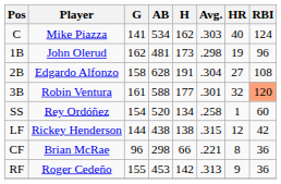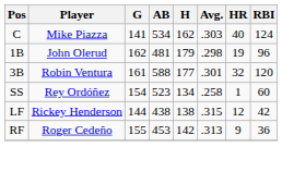1B | H: 173 -> 179
- row: 2B | Edgardo Alfonzo | 158 | 628 | 191 | .304 | 27 | 108
3B | RBI: lightsalmon background -> no background
SS | AB: 520 -> 523
- row: CF | Brian McRae | 96 | 298 | 66 | .221 | 8 | 36
